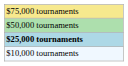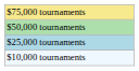row 3 | column 1: bold -> normal
